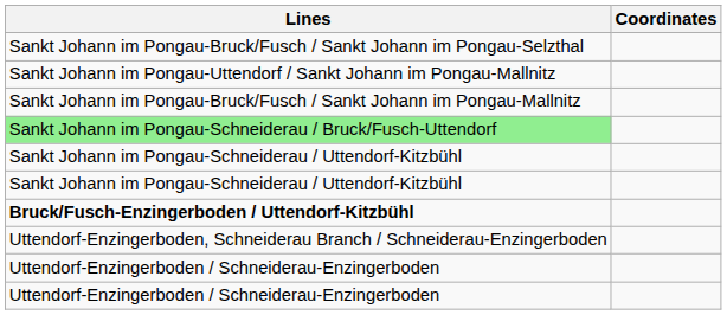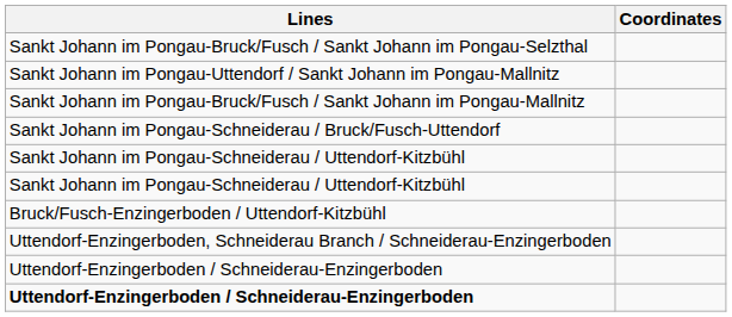row 5 | Lines: lightgreen background -> no background
row 8 | Lines: bold -> normal
row 11 | Lines: normal -> bold
